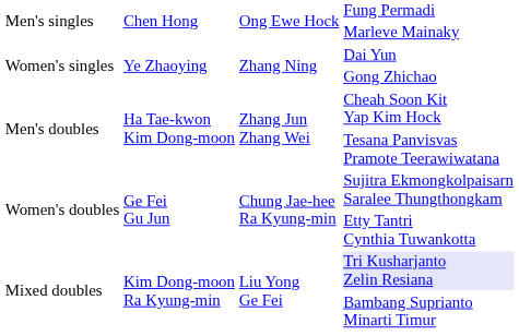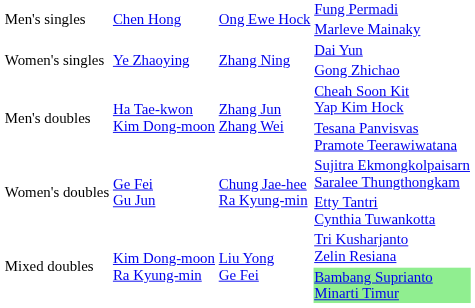Tri Kusharjanto Zelin Resiana | column 4: lavender background -> no background
Bambang Suprianto Minarti Timur | column 4: no background -> lightgreen background
